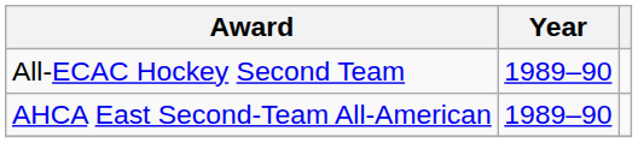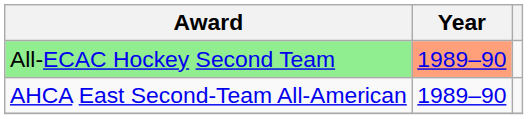row 2 | Award: no background -> lightgreen background
row 2 | Year: no background -> lightsalmon background
